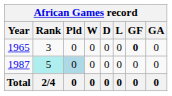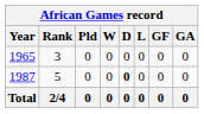1965 | GF: bold -> normal
1987 | Rank: paleturquoise background -> no background
1987 | Pld: lightblue background -> no background
1987 | D: normal -> bold
